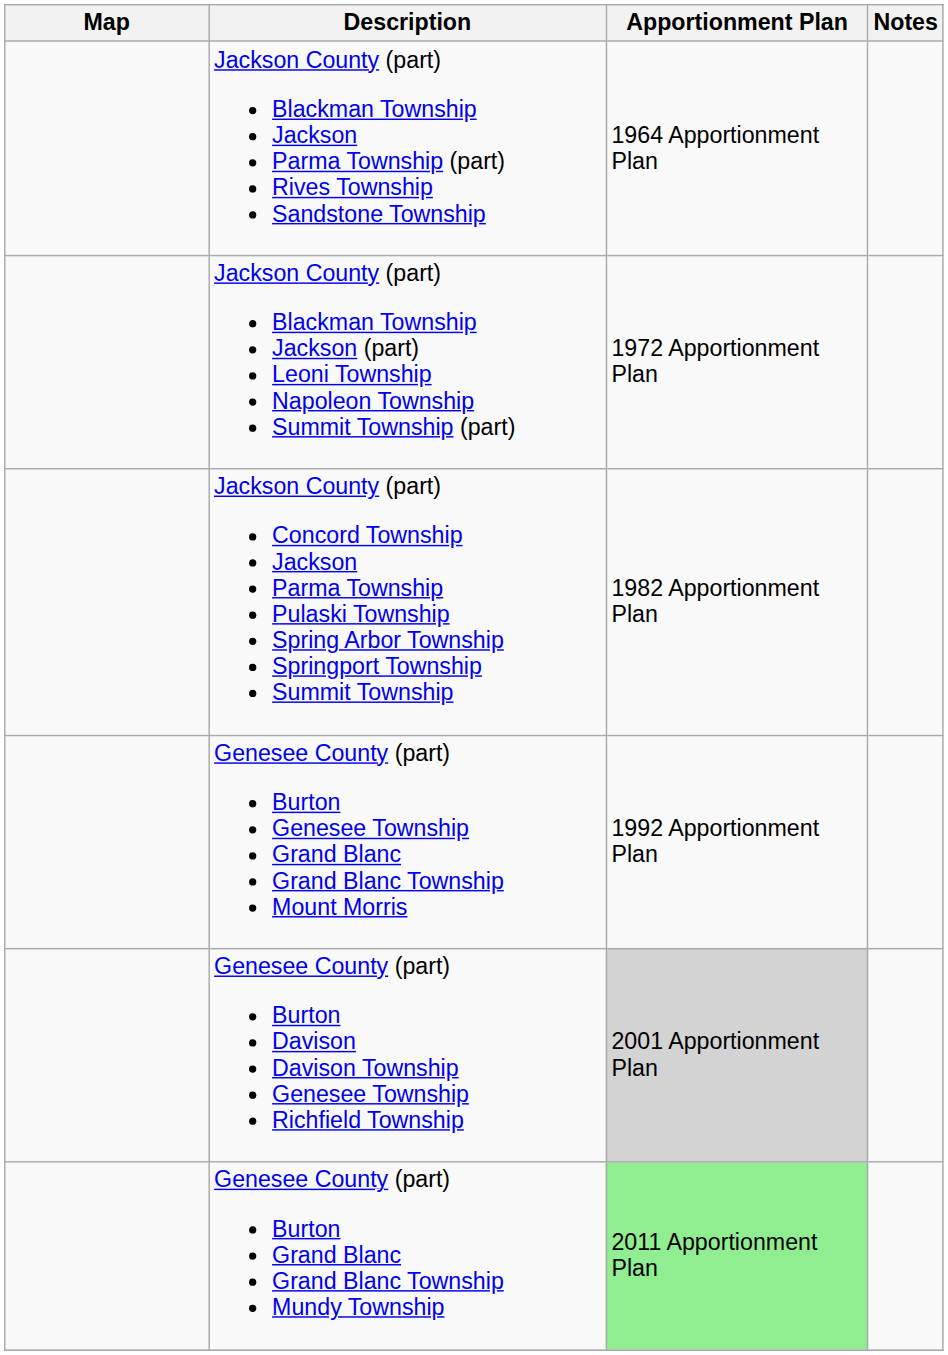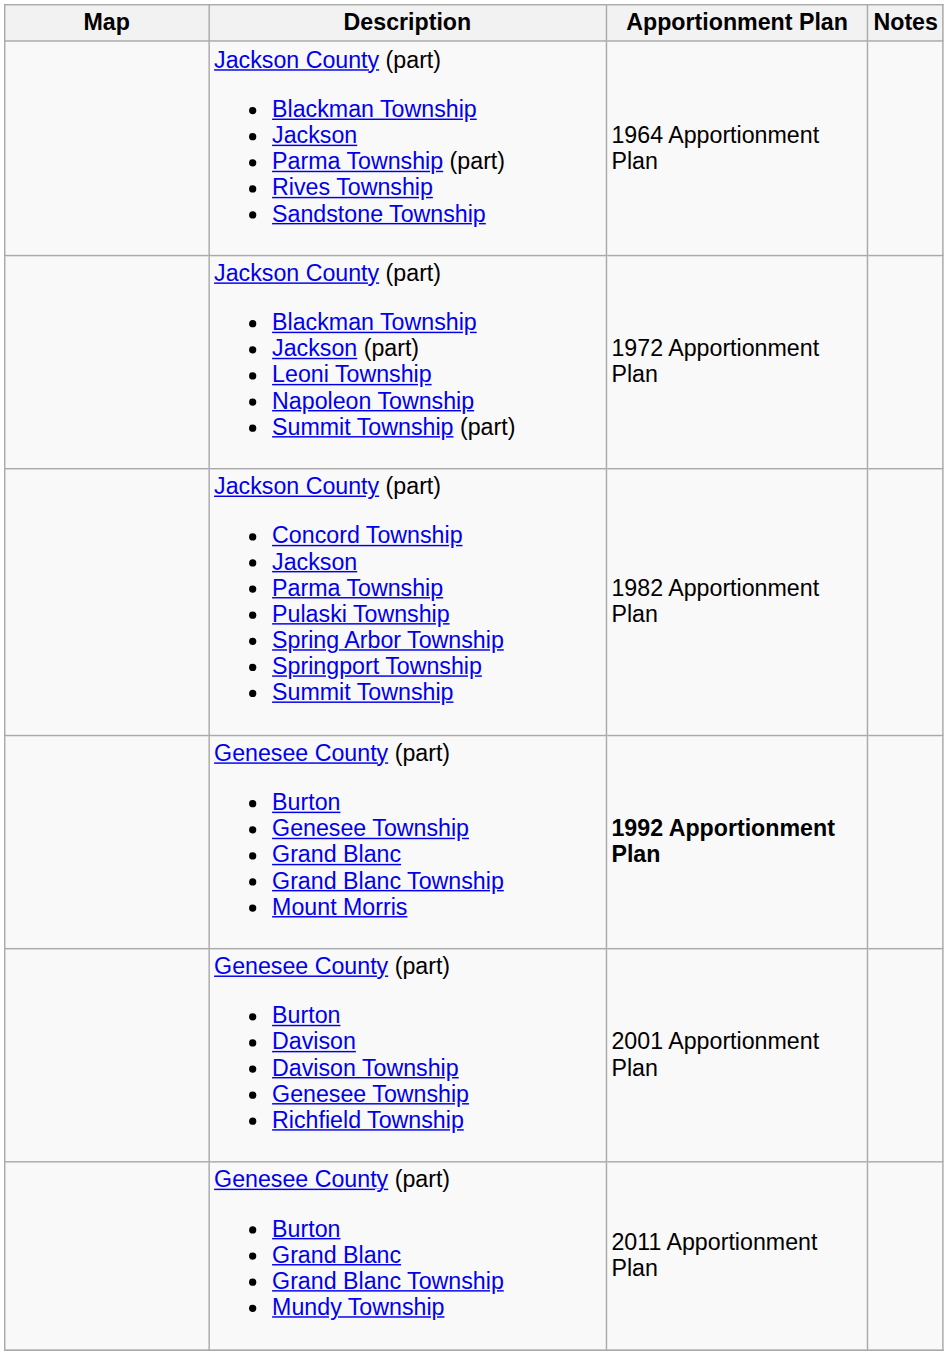row 5 | Apportionment Plan: normal -> bold
row 6 | Apportionment Plan: lightgrey background -> no background
row 7 | Apportionment Plan: lightgreen background -> no background
